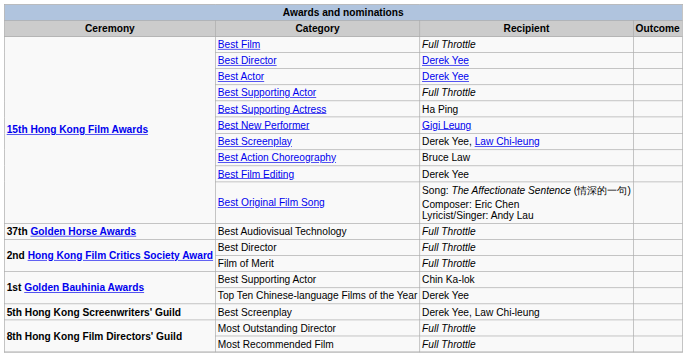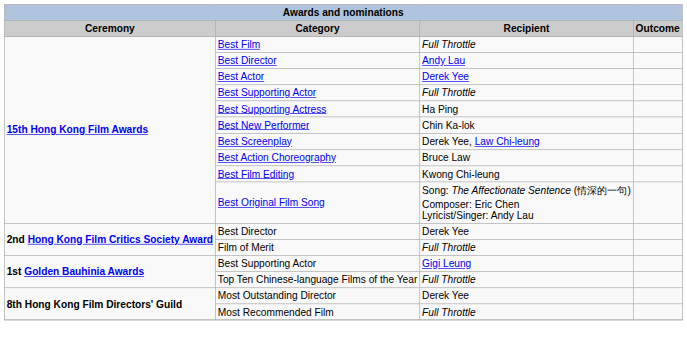15th Hong Kong Film Awards / Best Director | Recipient: Derek Yee -> Andy Lau
Best New Performer | Recipient: Gigi Leung -> Chin Ka-lok
Best Film Editing | Recipient: Derek Yee -> Kwong Chi-leung
- row: 37th Golden Horse Awards | Best Audiovisual Technology | Full Throttle
2nd Hong Kong Film Critics Society Award / Best Director | Recipient: Full Throttle -> Derek Yee
1st Golden Bauhinia Awards / Best Supporting Actor | Recipient: Chin Ka-lok -> Gigi Leung
Top Ten Chinese-language Films of the Year | Recipient: Derek Yee -> Full Throttle
- row: 5th Hong Kong Screenwriters' Guild | Best Screenplay | Derek Yee, Law Chi-leung
Most Outstanding Director | Recipient: Full Throttle -> Derek Yee
